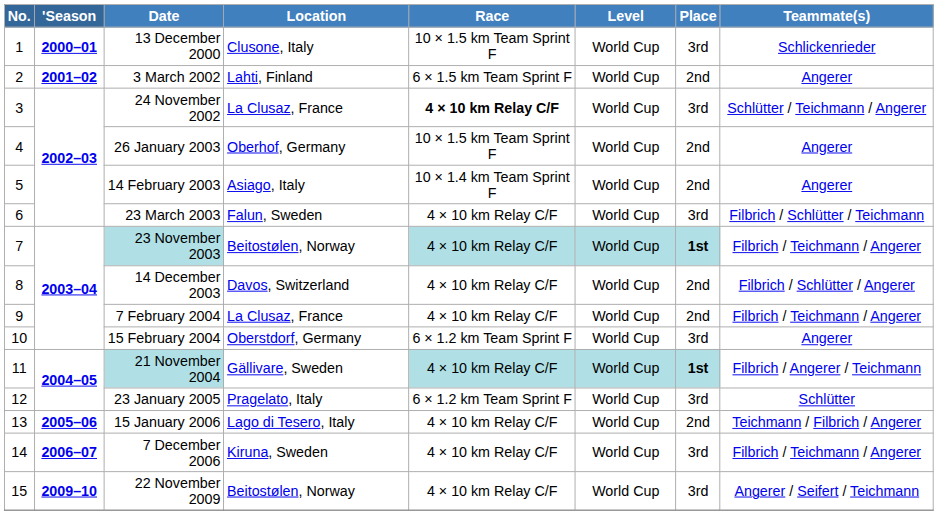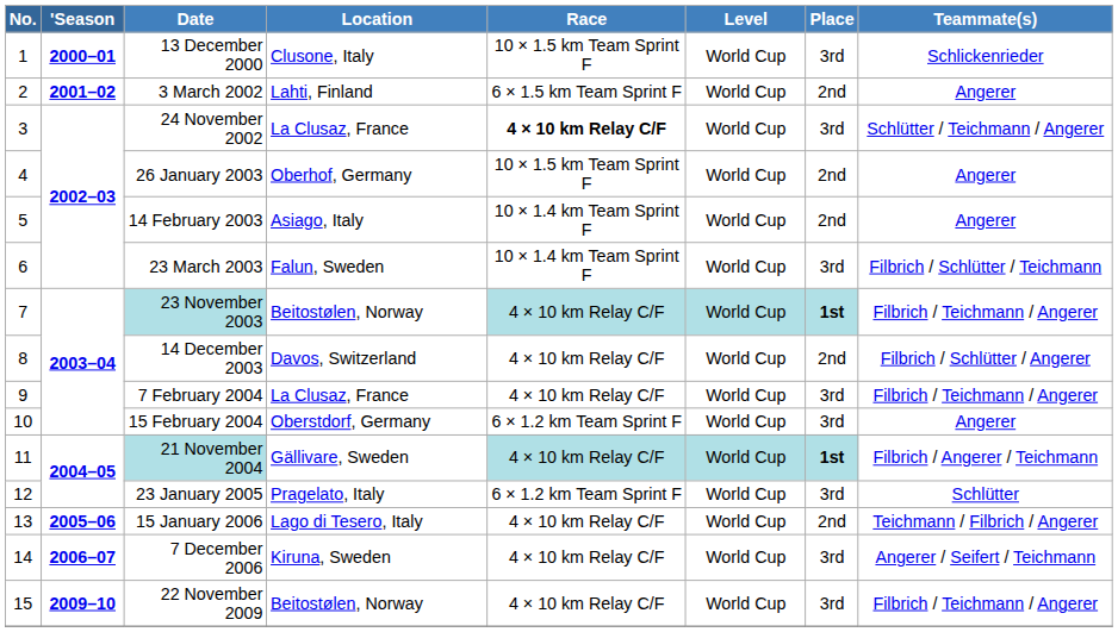23 March 2003 | Race: 4 × 10 km Relay C/F -> 10 × 1.4 km Team Sprint F
7 February 2004 | Place: 2nd -> 3rd
7 December 2006 | Teammate(s): Filbrich / Teichmann / Angerer -> Angerer / Seifert / Teichmann
22 November 2009 | Teammate(s): Angerer / Seifert / Teichmann -> Filbrich / Teichmann / Angerer
